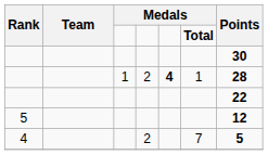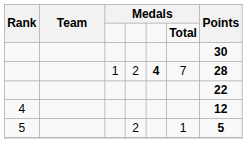row 4 | column 6: 1 -> 7
row 6 | Rank: 5 -> 4
row 7 | Rank: 4 -> 5
row 7 | column 6: 7 -> 1
